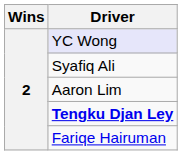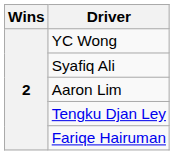YC Wong | Driver: lavender background -> no background
Tengku Djan Ley | Driver: bold -> normal
